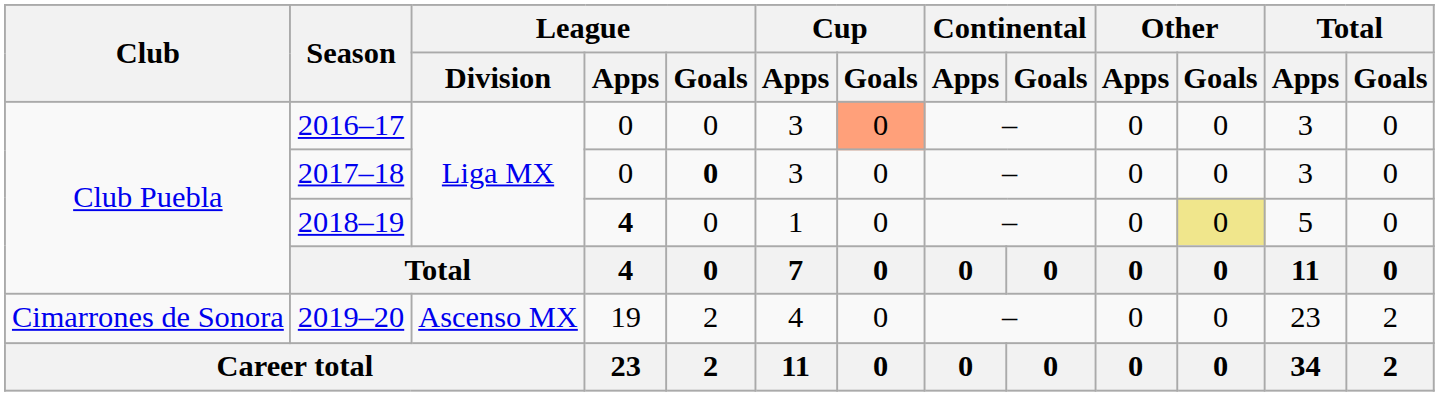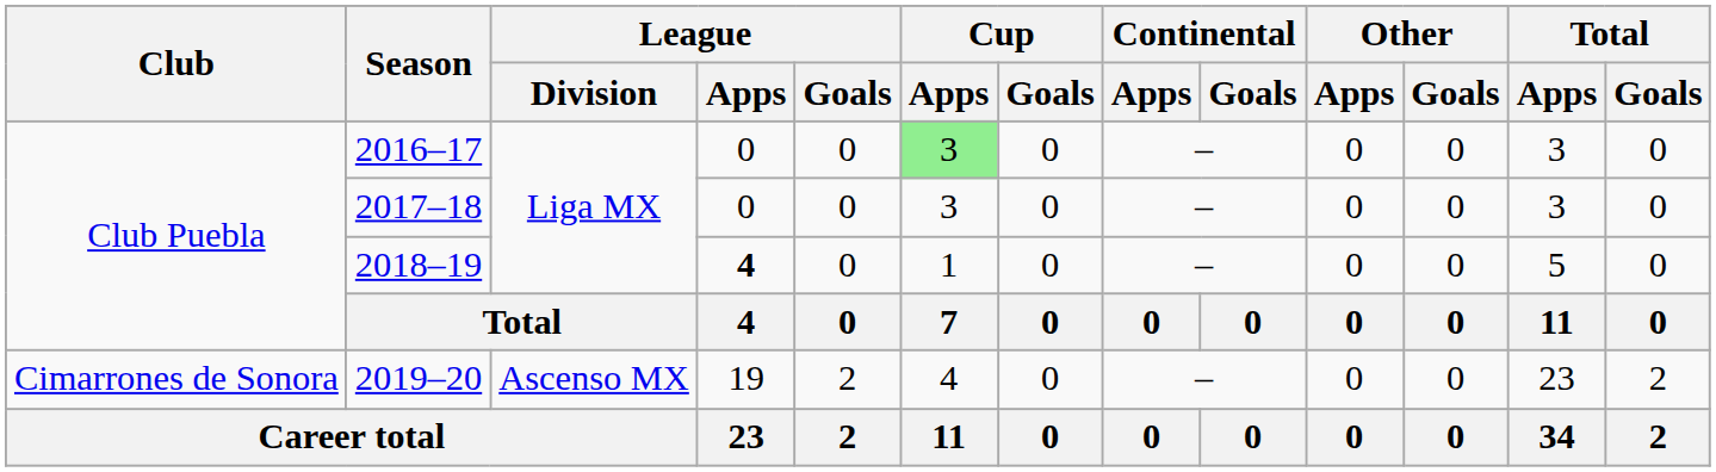2016–17 | Cup / Apps: no background -> lightgreen background
2016–17 | Cup / Goals: lightsalmon background -> no background
2017–18 | League / Goals: bold -> normal
2018–19 | Other / Goals: khaki background -> no background
